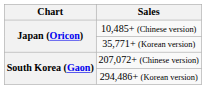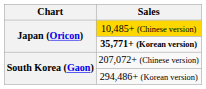10,485+ (Chinese version) | Sales: no background -> gold background
35,771+ (Korean version) | Sales: normal -> bold
